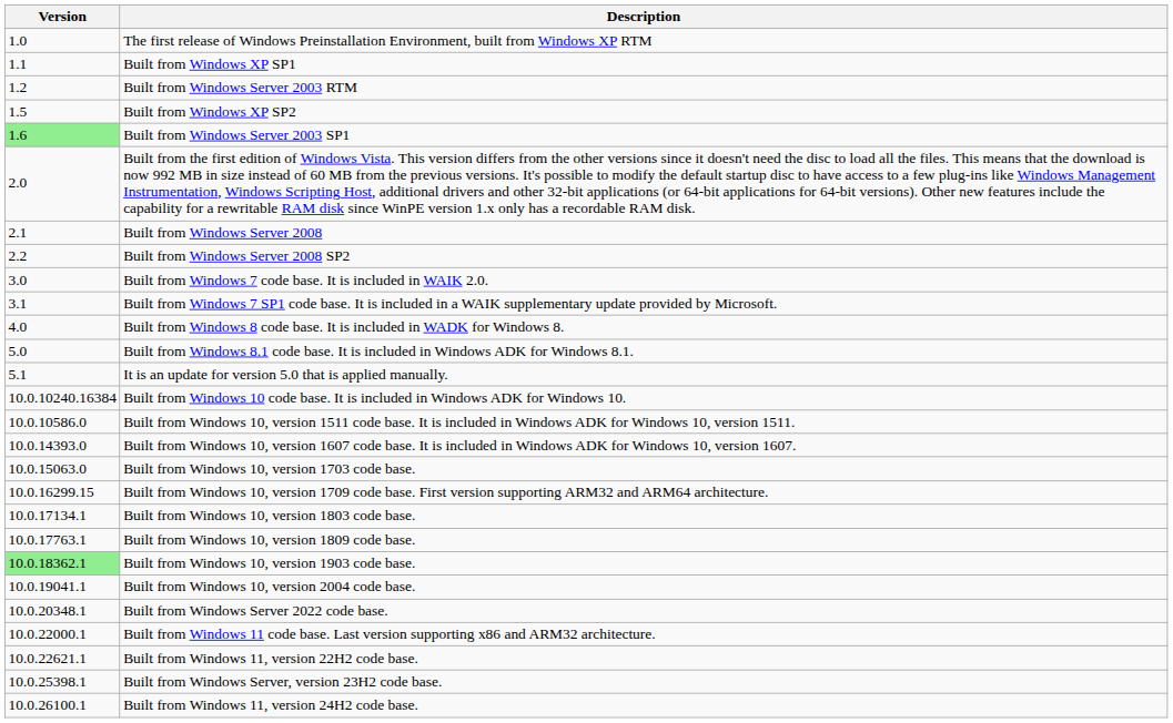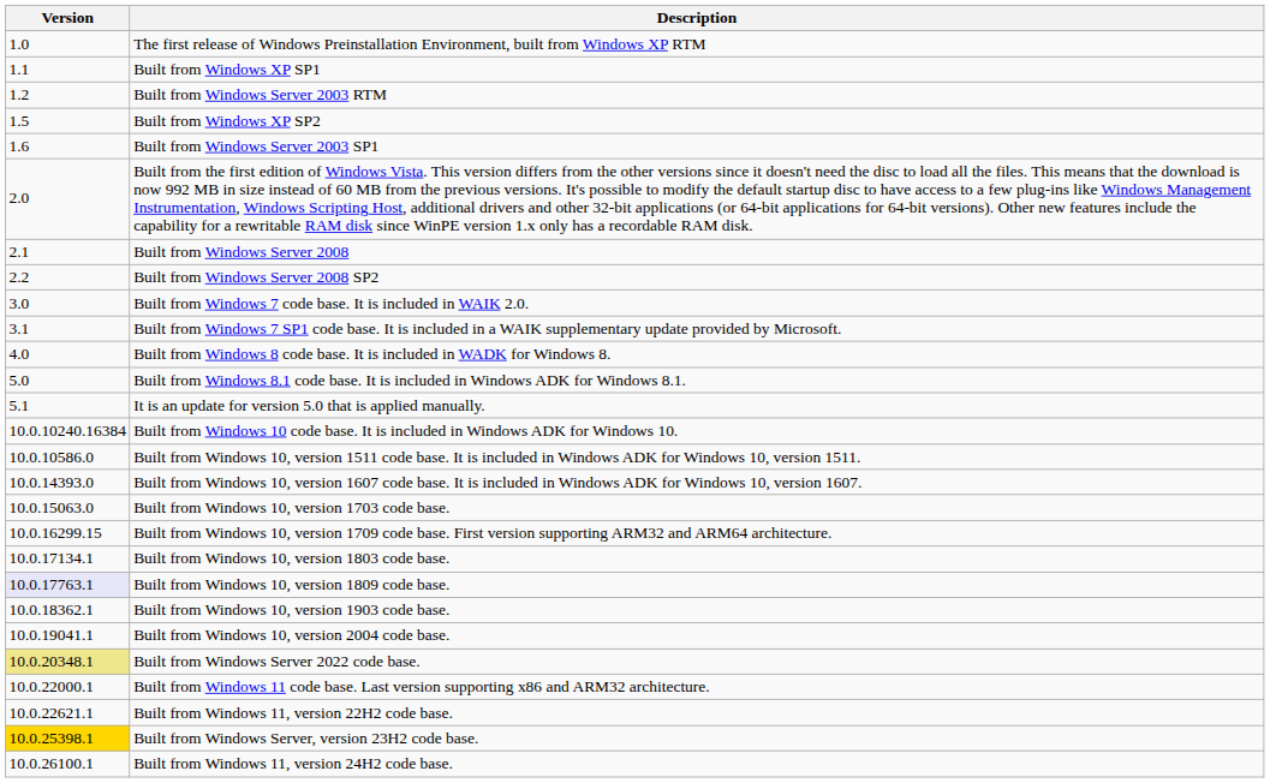Built from Windows Server 2003 SP1 | Version: lightgreen background -> no background
Built from Windows 10, version 1809 code base. | Version: no background -> lavender background
Built from Windows 10, version 1903 code base. | Version: lightgreen background -> no background
Built from Windows Server 2022 code base. | Version: no background -> khaki background
Built from Windows Server, version 23H2 code base. | Version: no background -> gold background
